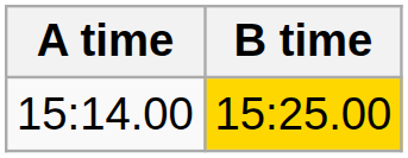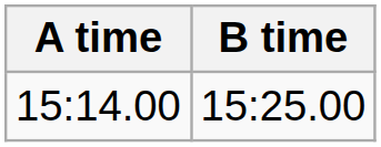15:14.00 | B time: gold background -> no background
